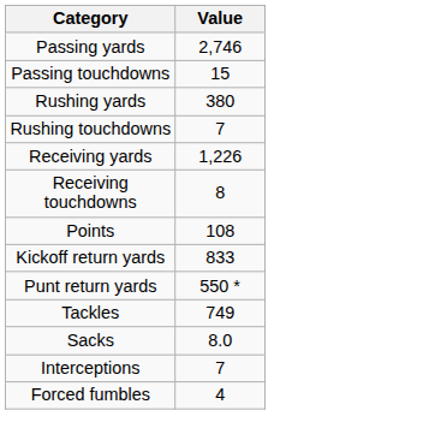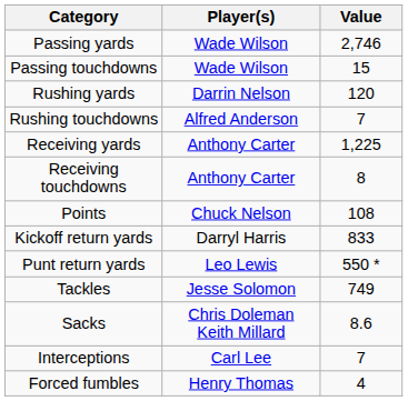+ column: Player(s) | Wade Wilson | Wade Wilson | Darrin Nelson | Alfred Anderson | Anthony Carter | Anthony Carter | Chuck Nelson | Darryl Harris | Leo Lewis | Jesse Solomon | Chris Doleman Keith Millard | Carl Lee | Henry Thomas
Rushing yards | Value: 380 -> 120
Receiving yards | Value: 1,226 -> 1,225
Sacks | Value: 8.0 -> 8.6
